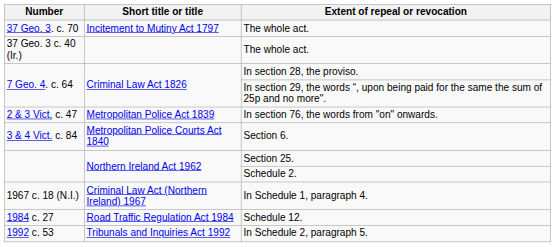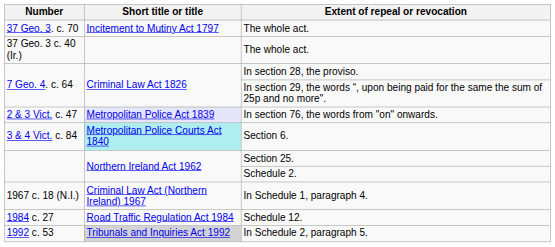In section 76, the words from "on" onwards. | Short title or title: no background -> lavender background
Section 6. | Short title or title: no background -> paleturquoise background
In Schedule 2, paragraph 5. | Short title or title: no background -> lightgrey background
